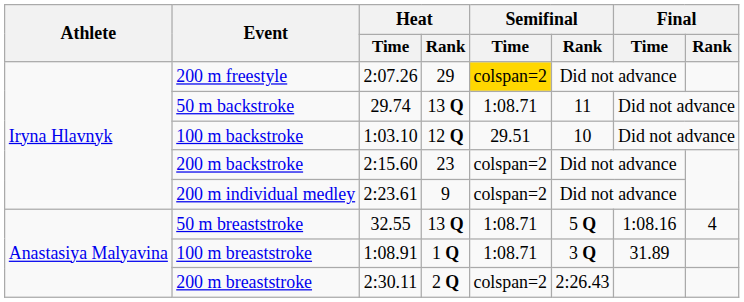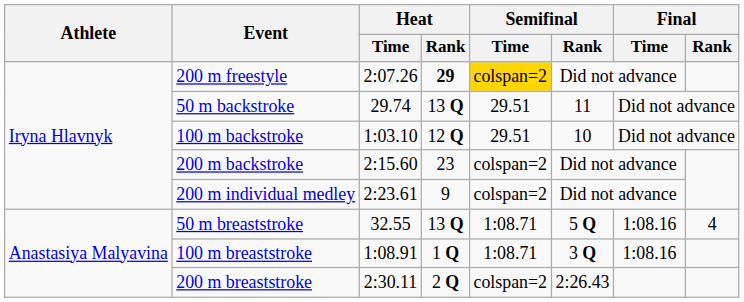200 m freestyle | Heat / Rank: normal -> bold
50 m backstroke | Semifinal / Time: 1:08.71 -> 29.51
100 m breaststroke | Final / Time: 31.89 -> 1:08.16
